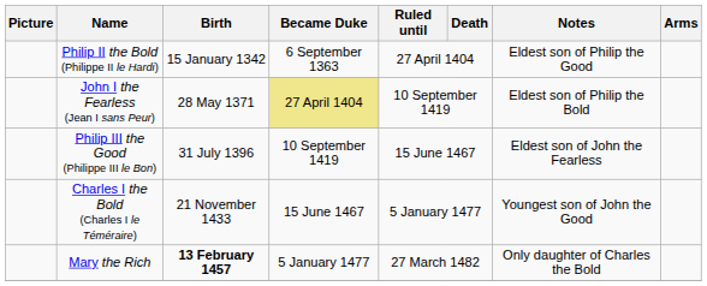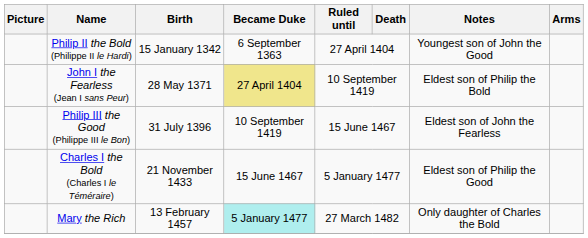Philip II the Bold (Philippe II le Hardi) | Notes: Eldest son of Philip the Good -> Youngest son of John the Good
Charles I the Bold (Charles I le Téméraire) | Notes: Youngest son of John the Good -> Eldest son of Philip the Good
Mary the Rich | Birth: bold -> normal
Mary the Rich | Became Duke: no background -> paleturquoise background
